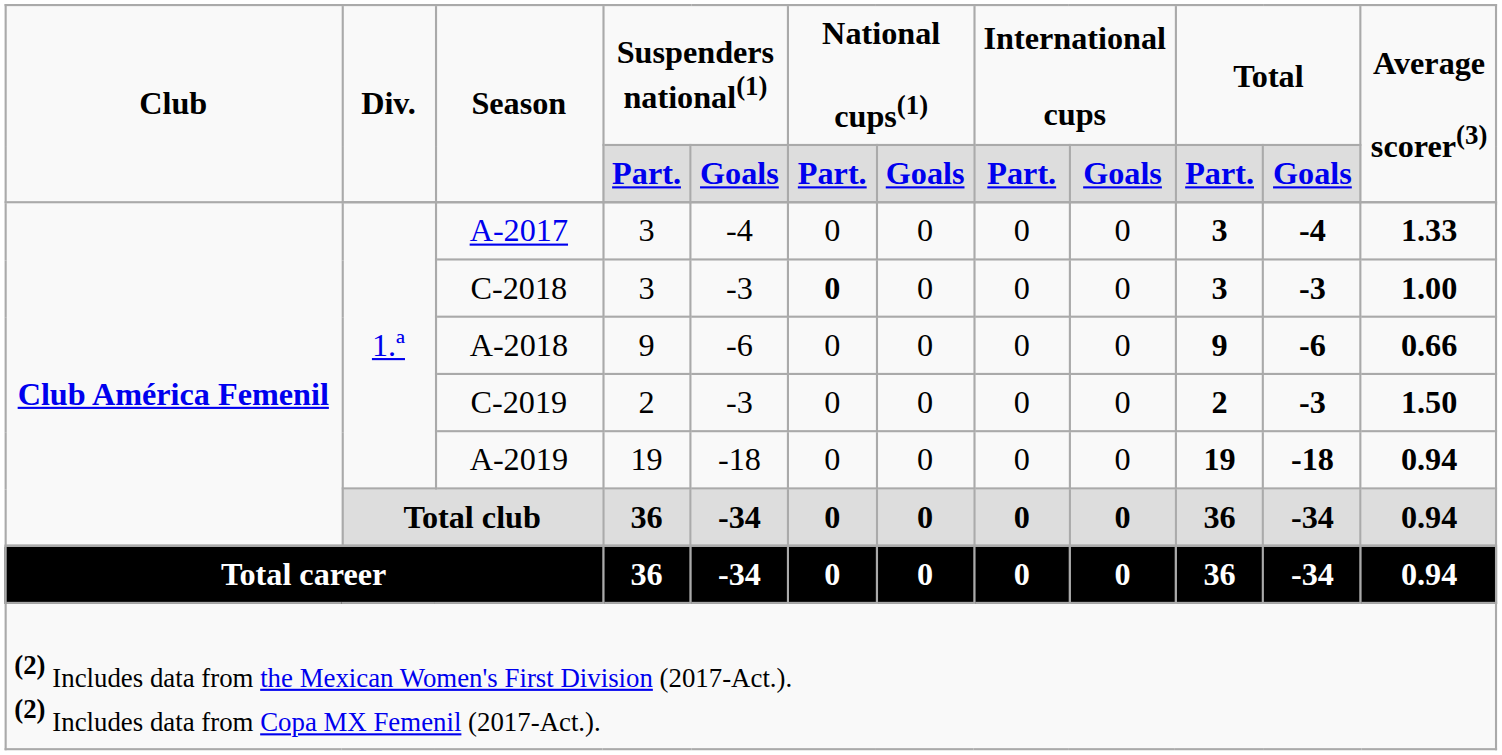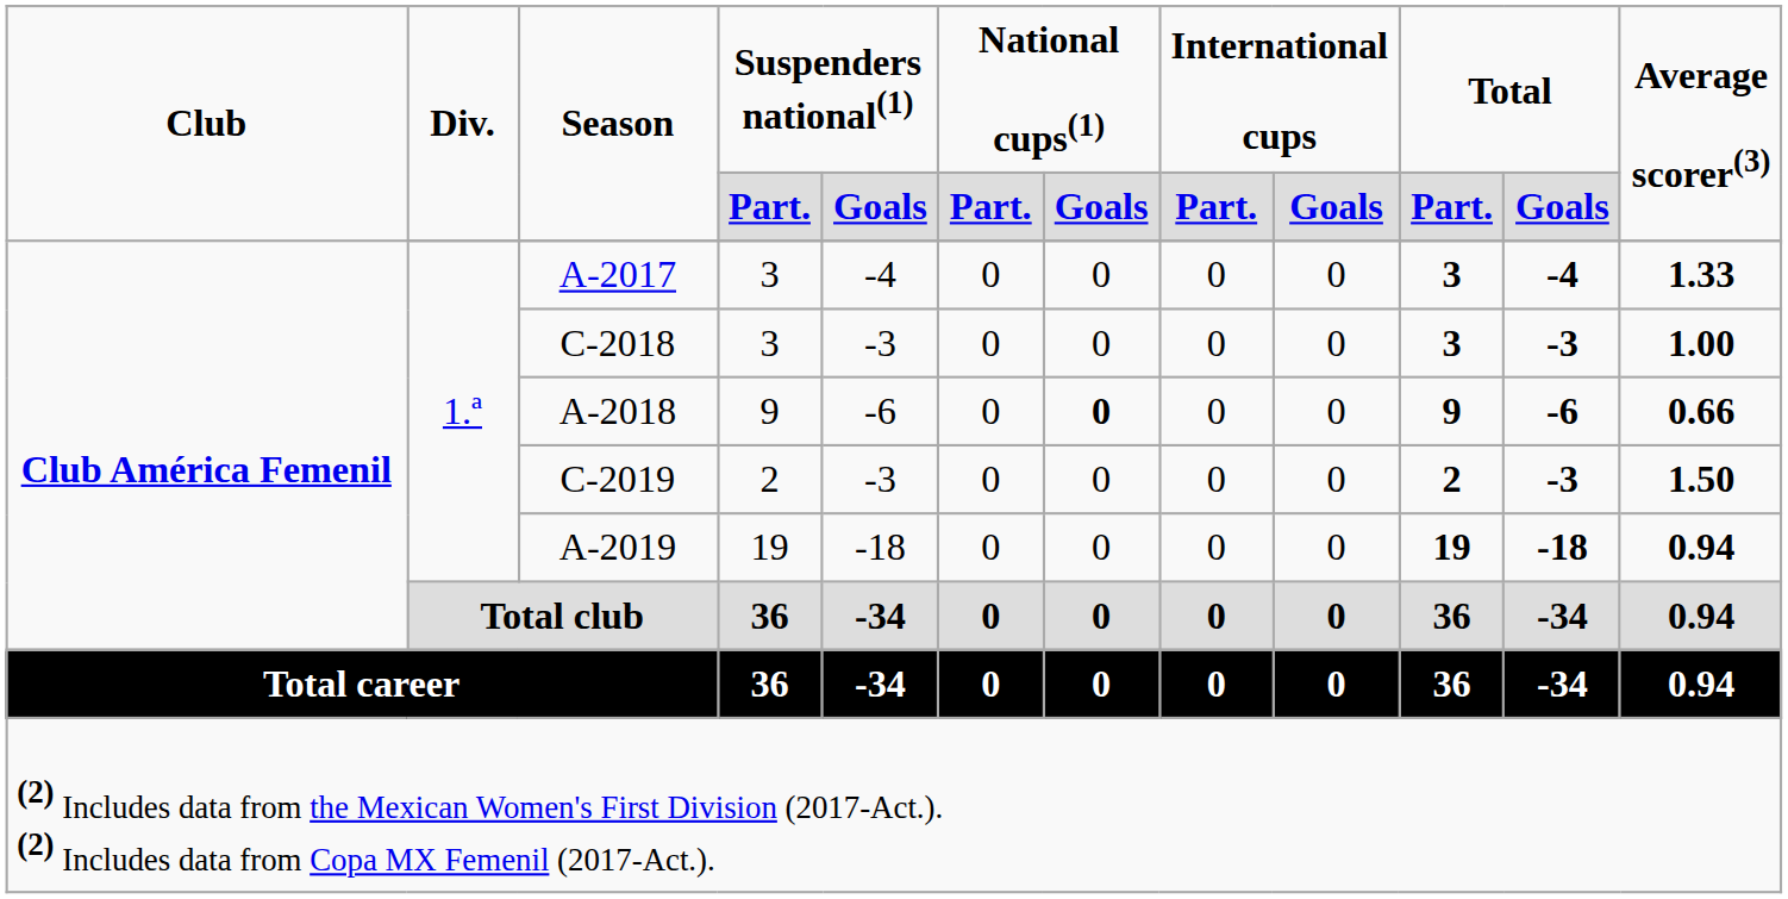C-2018 | National cups(1) / Part.: bold -> normal
A-2018 | National cups(1) / Goals: normal -> bold
